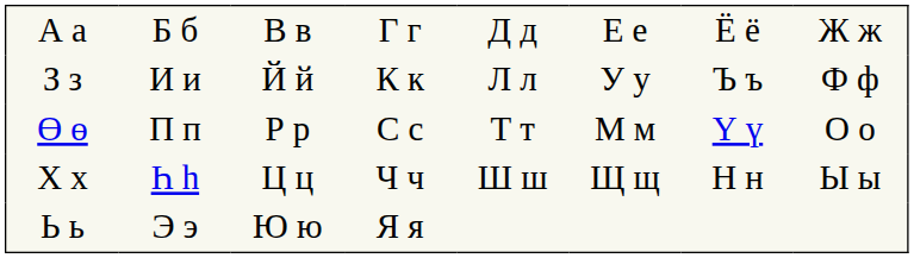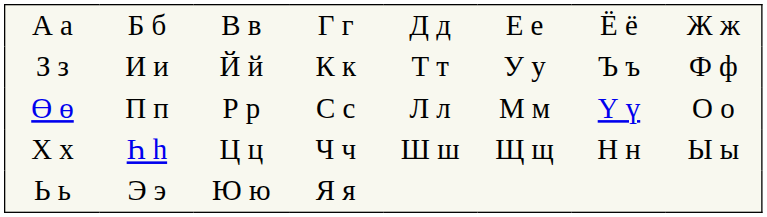З з | column 5: Л л -> Т т
Ө ө | column 5: Т т -> Л л
